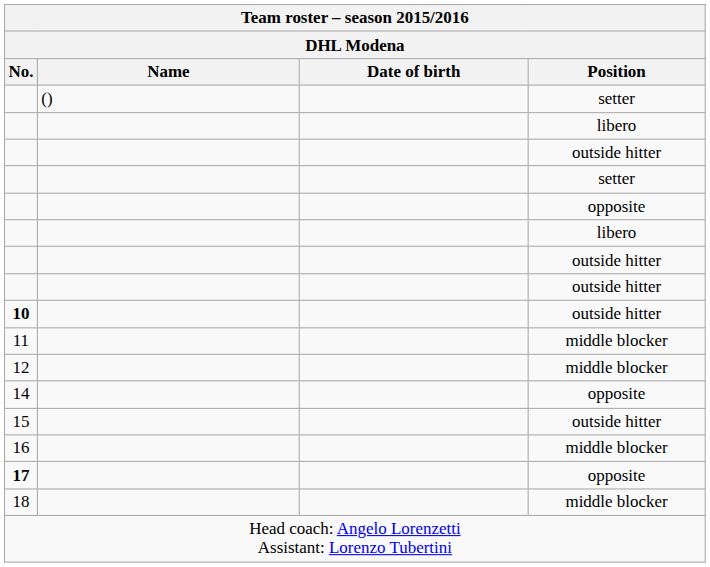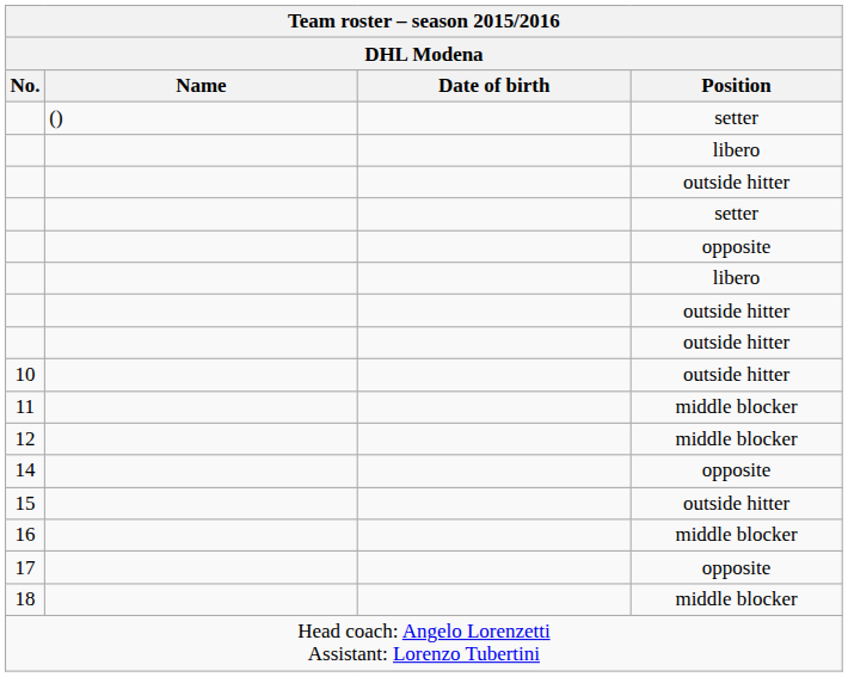10 | No.: bold -> normal
17 | No.: bold -> normal
